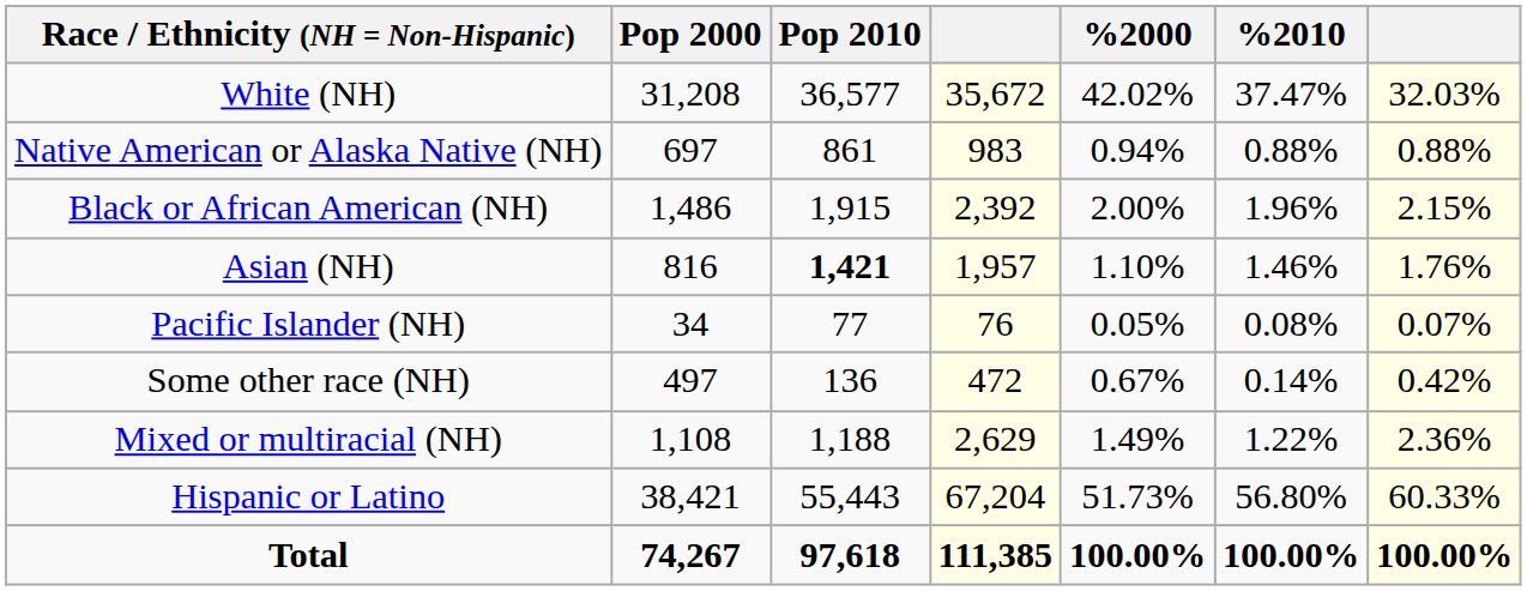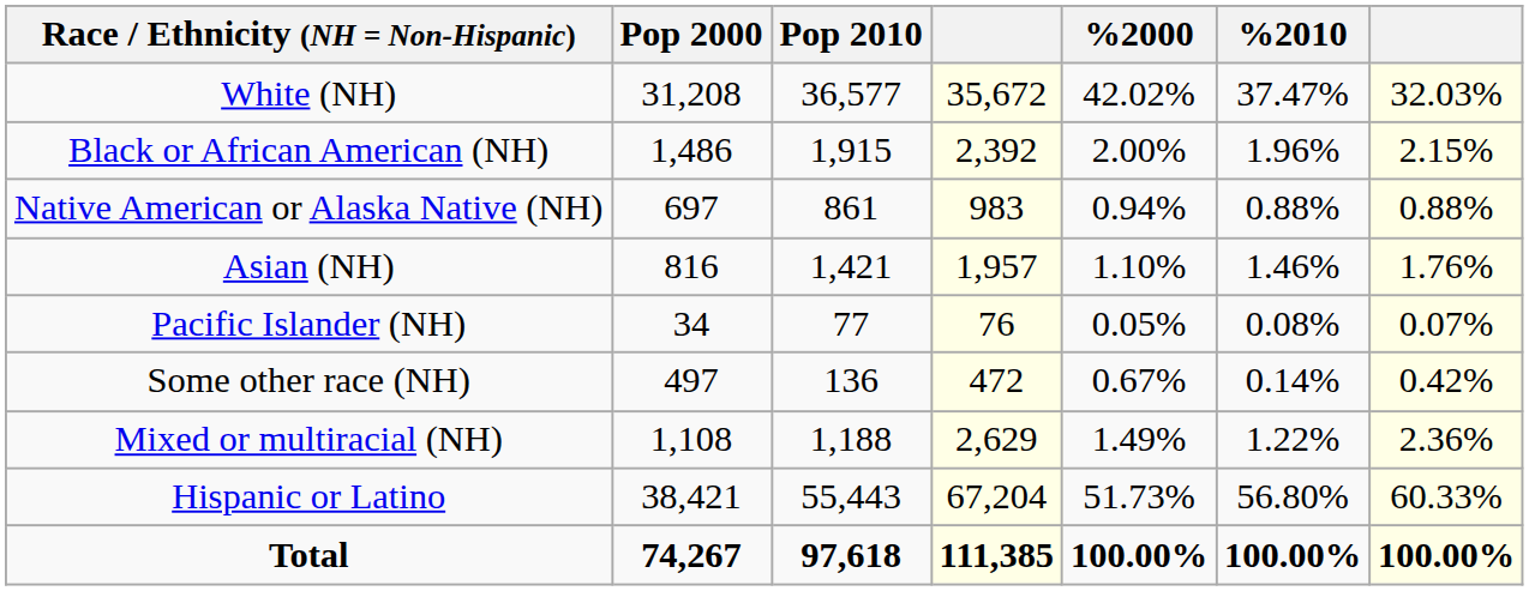rows swapped: Black or African American (NH) <-> Native American or Alaska Native (NH)
Asian (NH) | Pop 2010: bold -> normal
